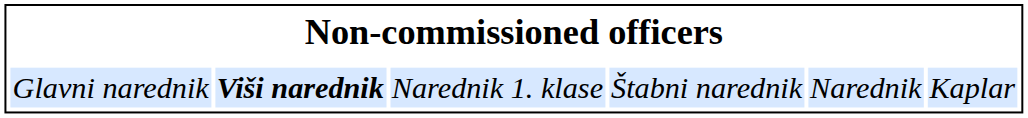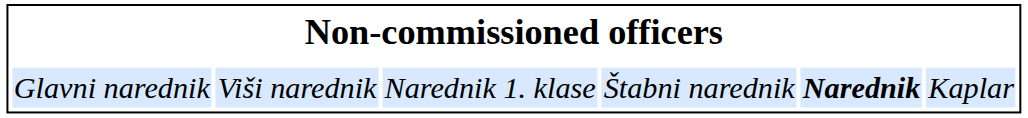Glavni narednik | column 2: bold -> normal
Glavni narednik | column 5: normal -> bold
